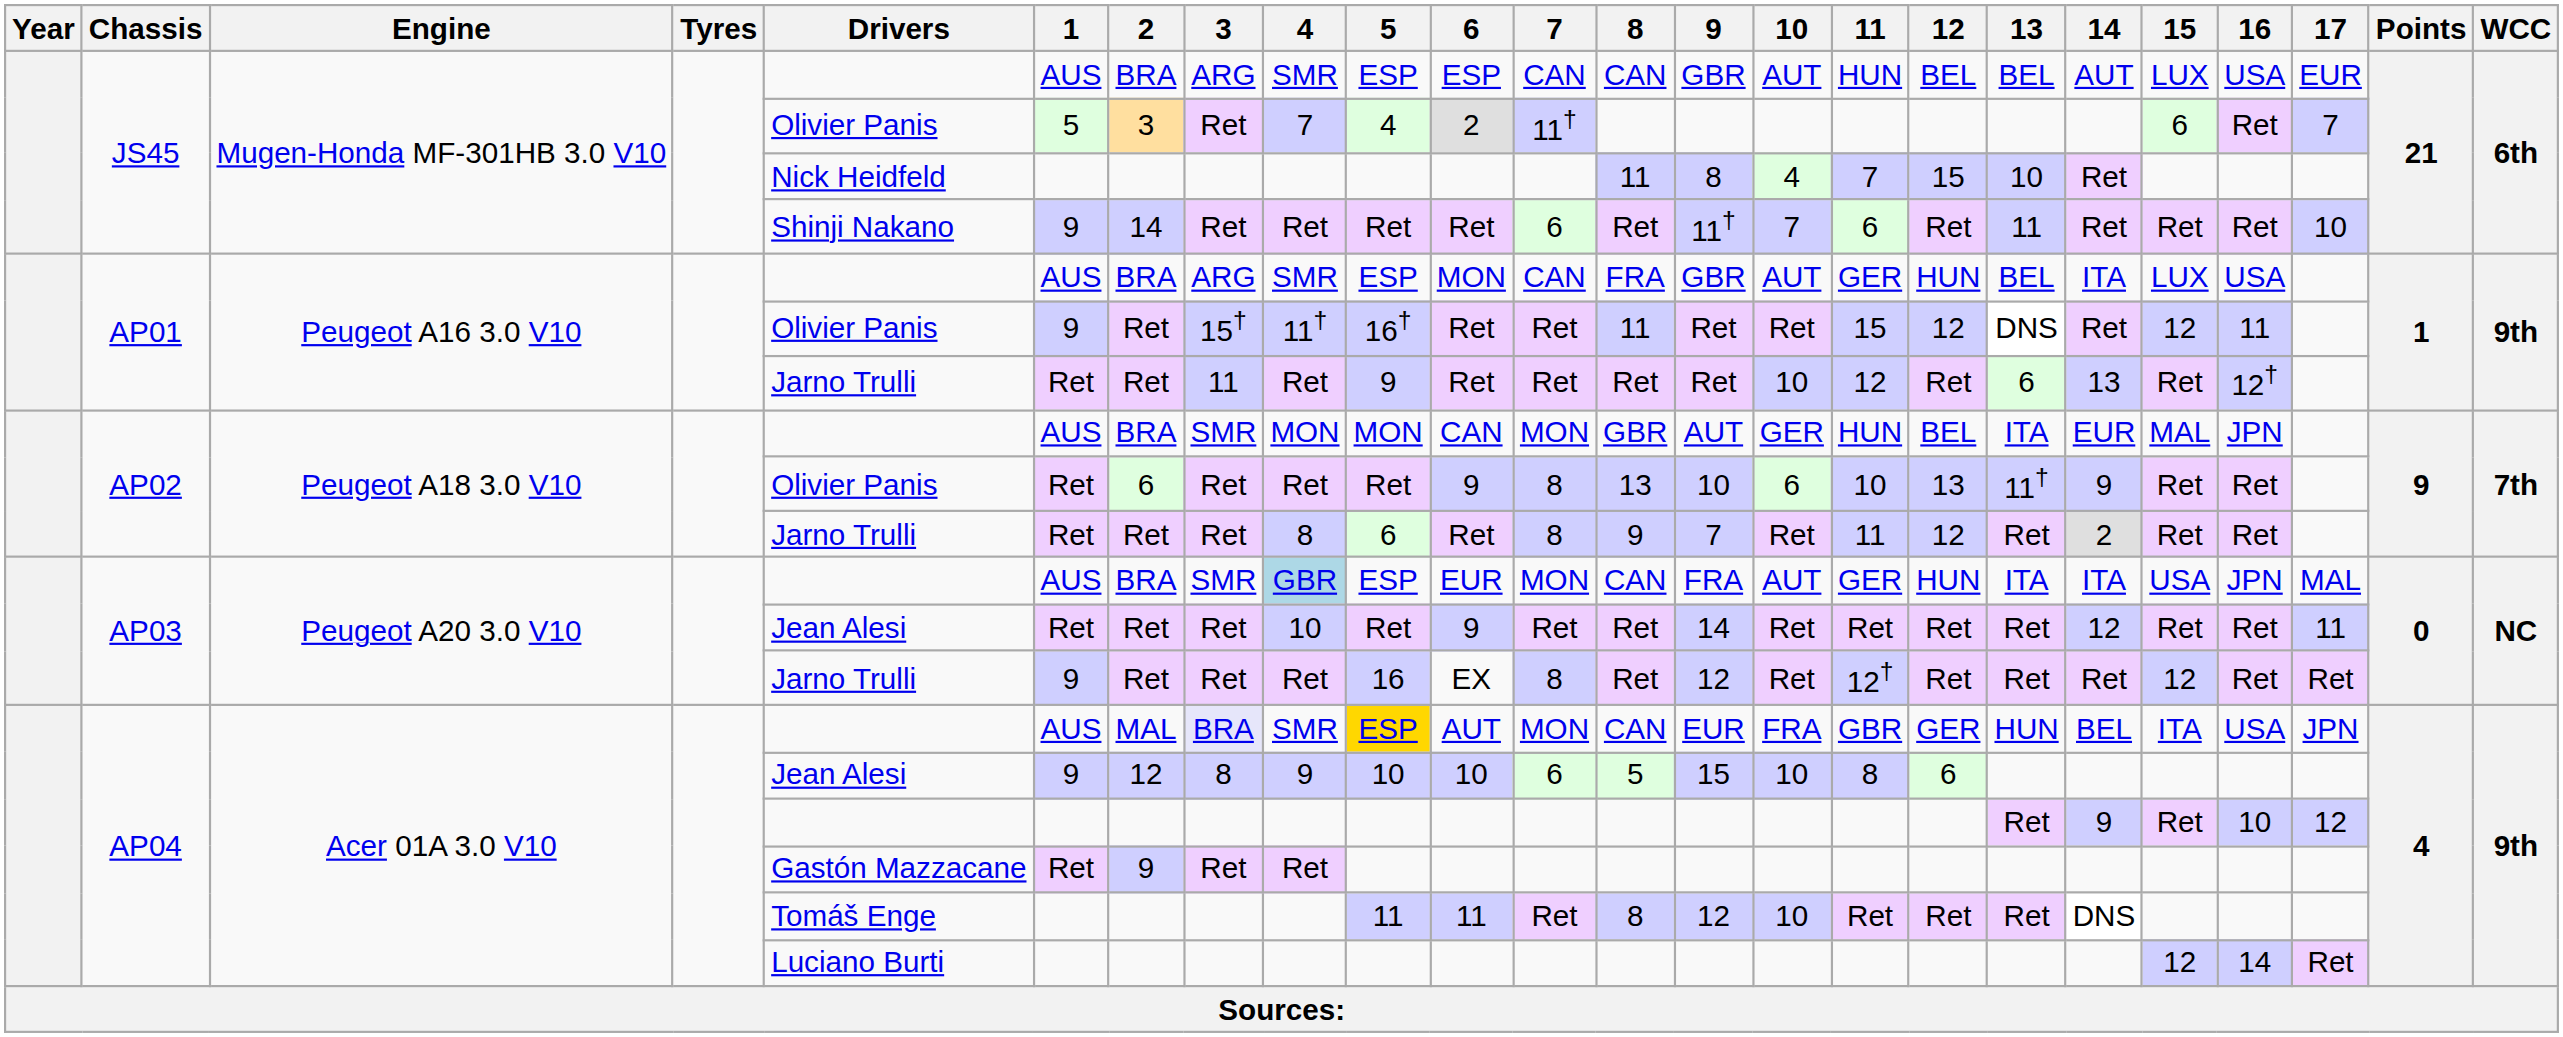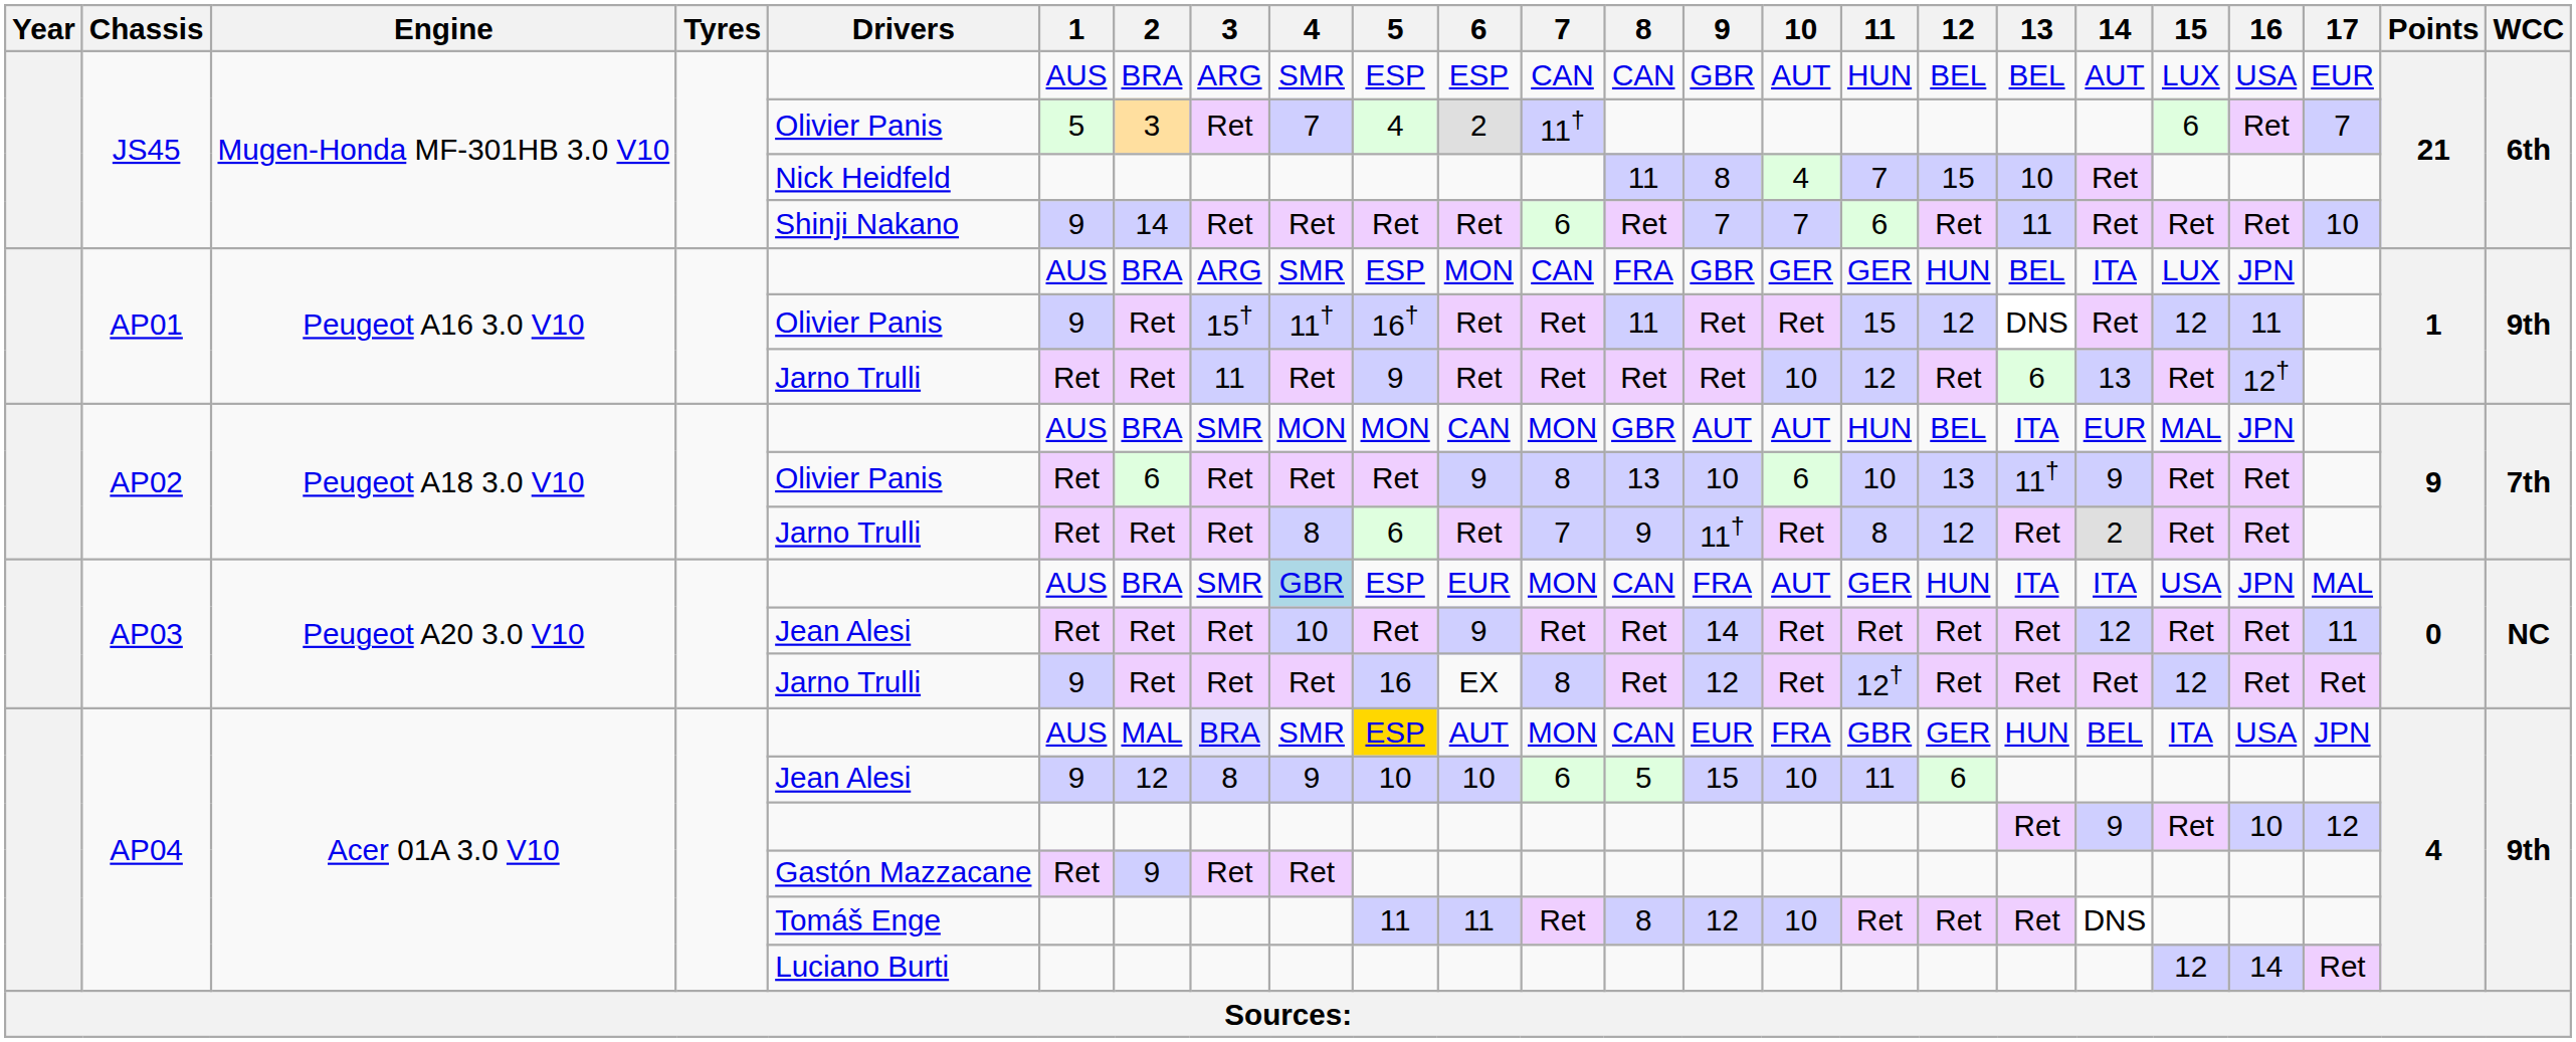row 5 | 9: 11† -> 7
row 6 | 10: AUT -> GER
row 6 | 16: USA -> JPN
row 9 | 10: GER -> AUT
row 11 | 7: 8 -> 7
row 11 | 9: 7 -> 11†
row 11 | 11: 11 -> 8
row 16 | 11: 8 -> 11
